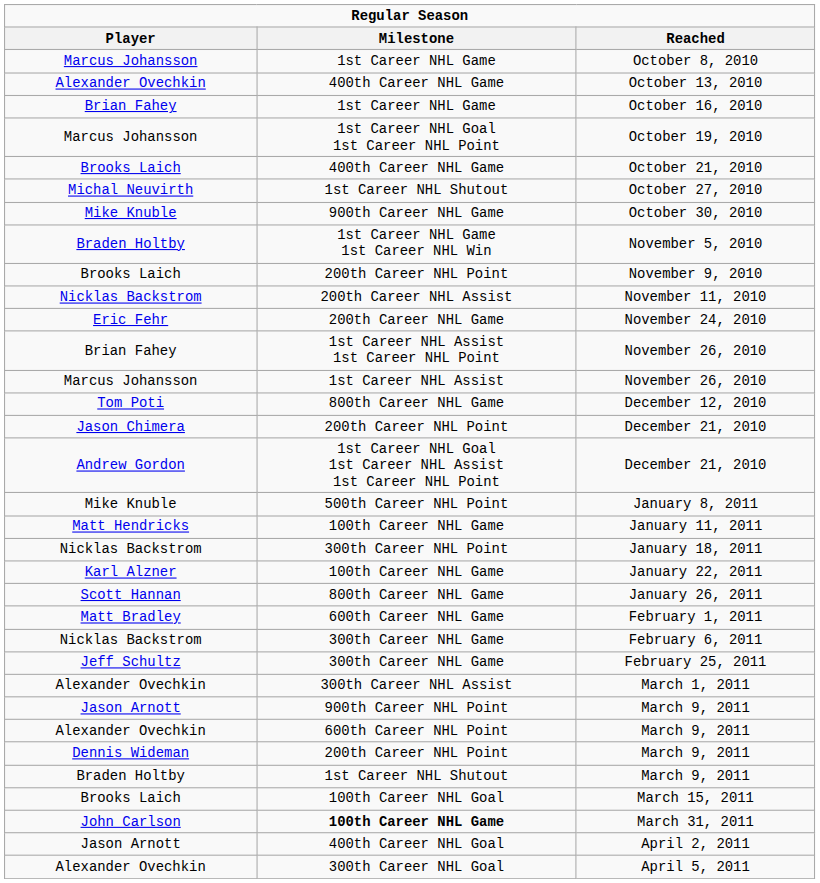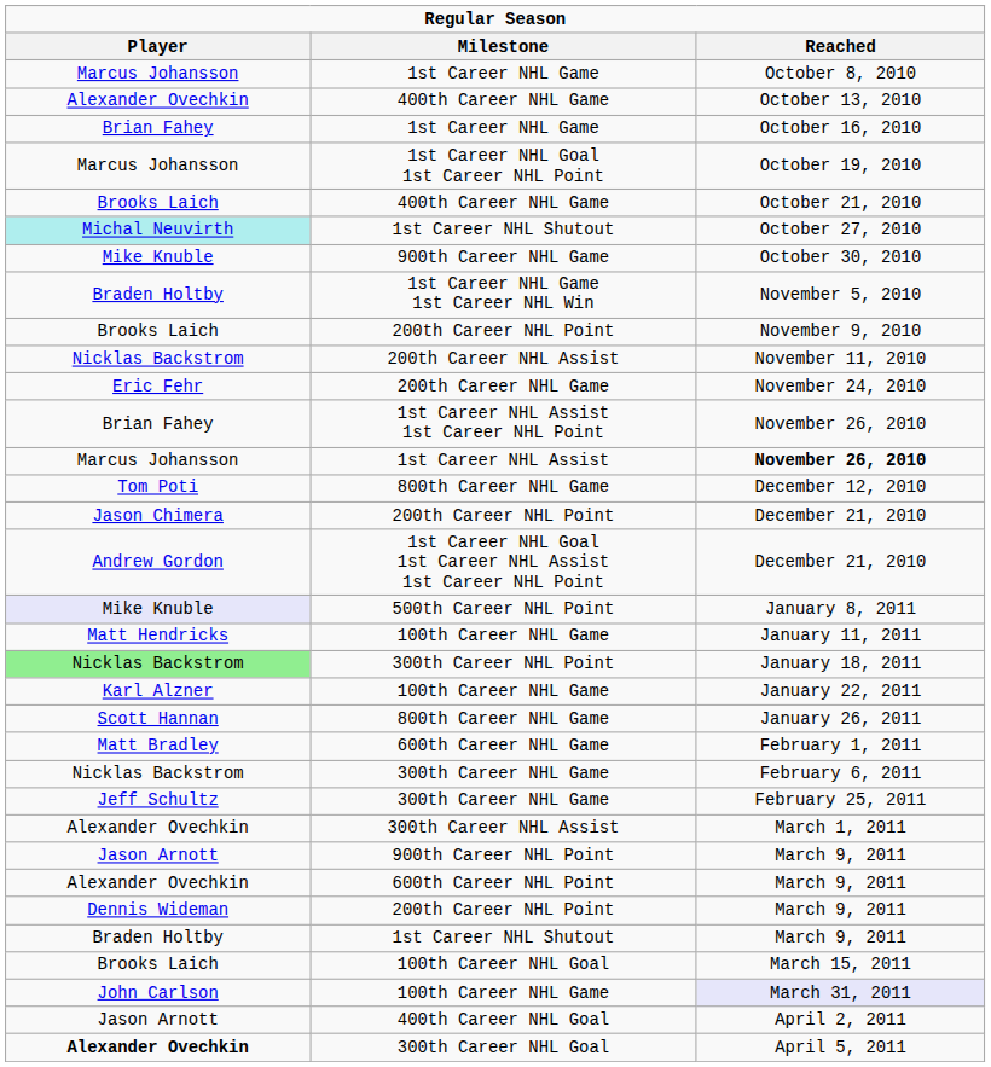row 8 | Player: no background -> paleturquoise background
row 15 | Reached: normal -> bold
row 19 | Player: no background -> lavender background
row 21 | Player: no background -> lightgreen background
row 33 | Milestone: bold -> normal
row 33 | Reached: no background -> lavender background
row 35 | Player: normal -> bold
